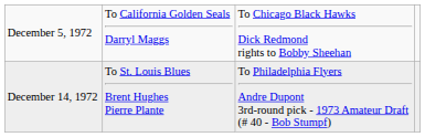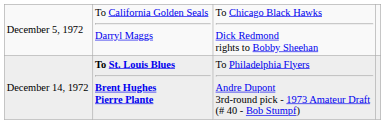December 14, 1972 | column 2: normal -> bold
